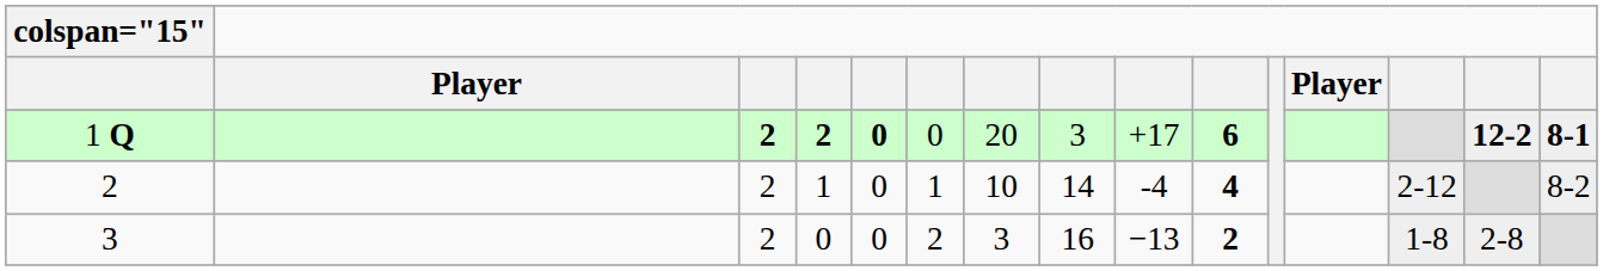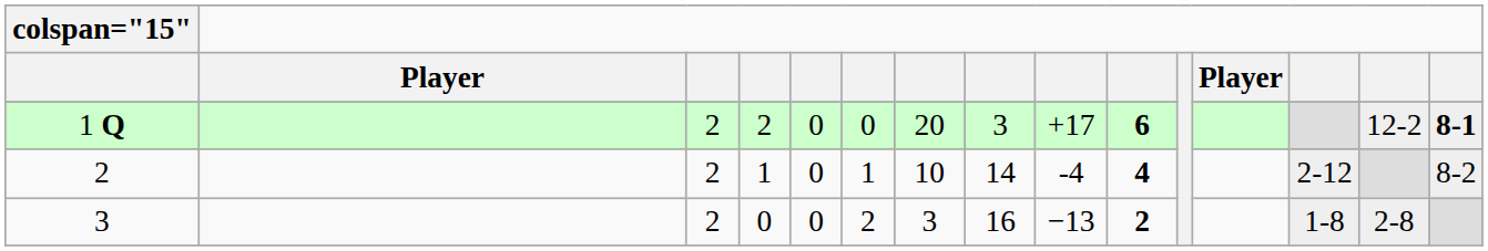1 Q | column 3: bold -> normal
1 Q | column 4: bold -> normal
1 Q | column 5: bold -> normal
1 Q | column 14: bold -> normal
